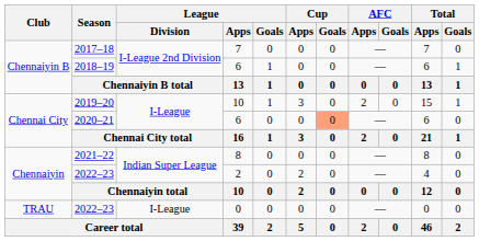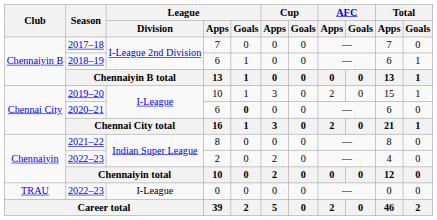2020–21 | League / Goals: normal -> bold
2020–21 | Cup / Goals: lightsalmon background -> no background
